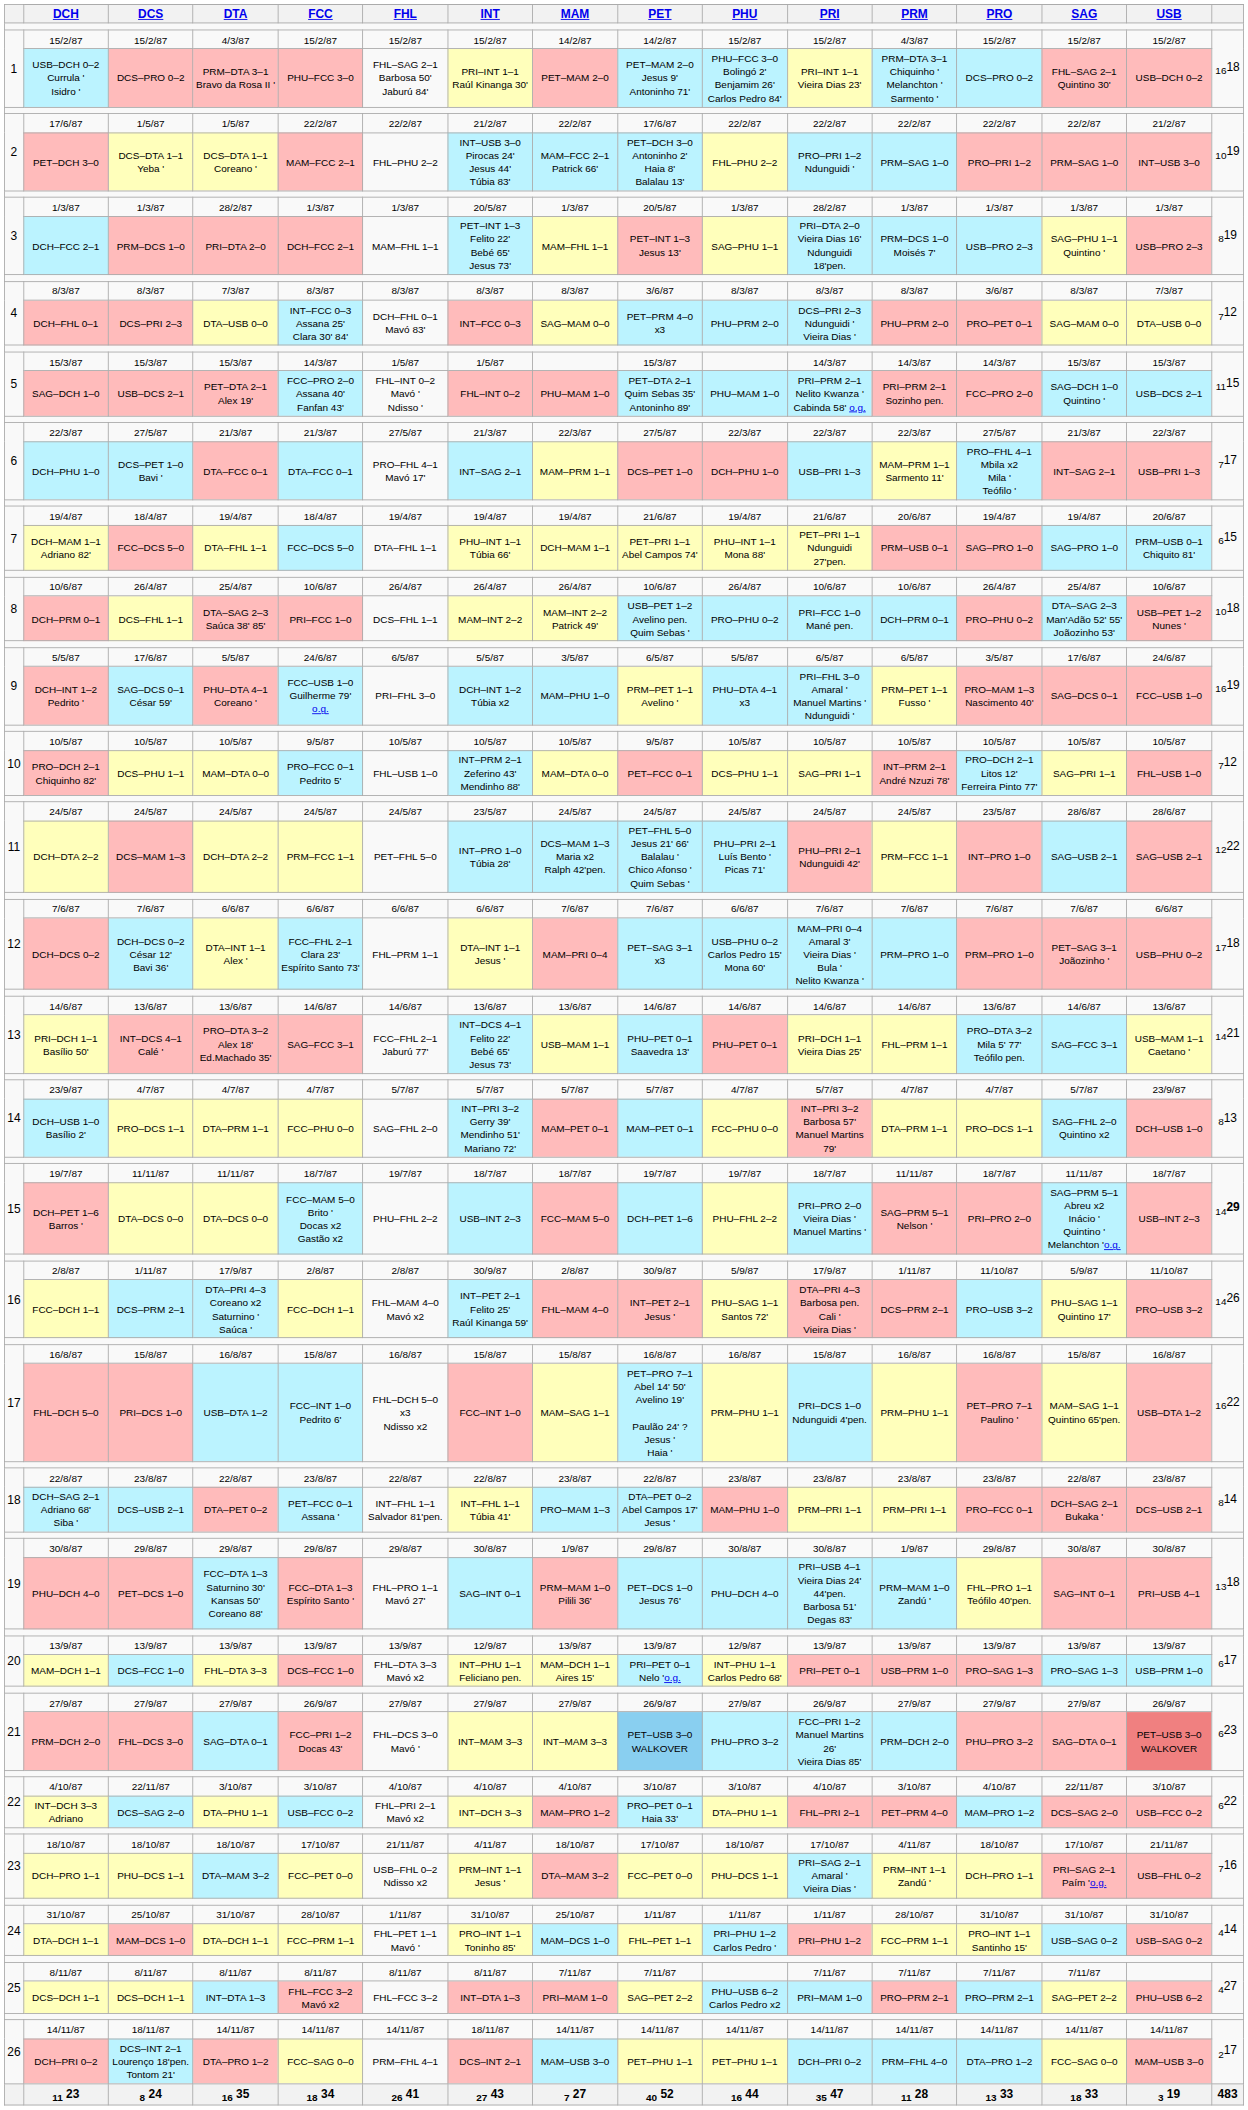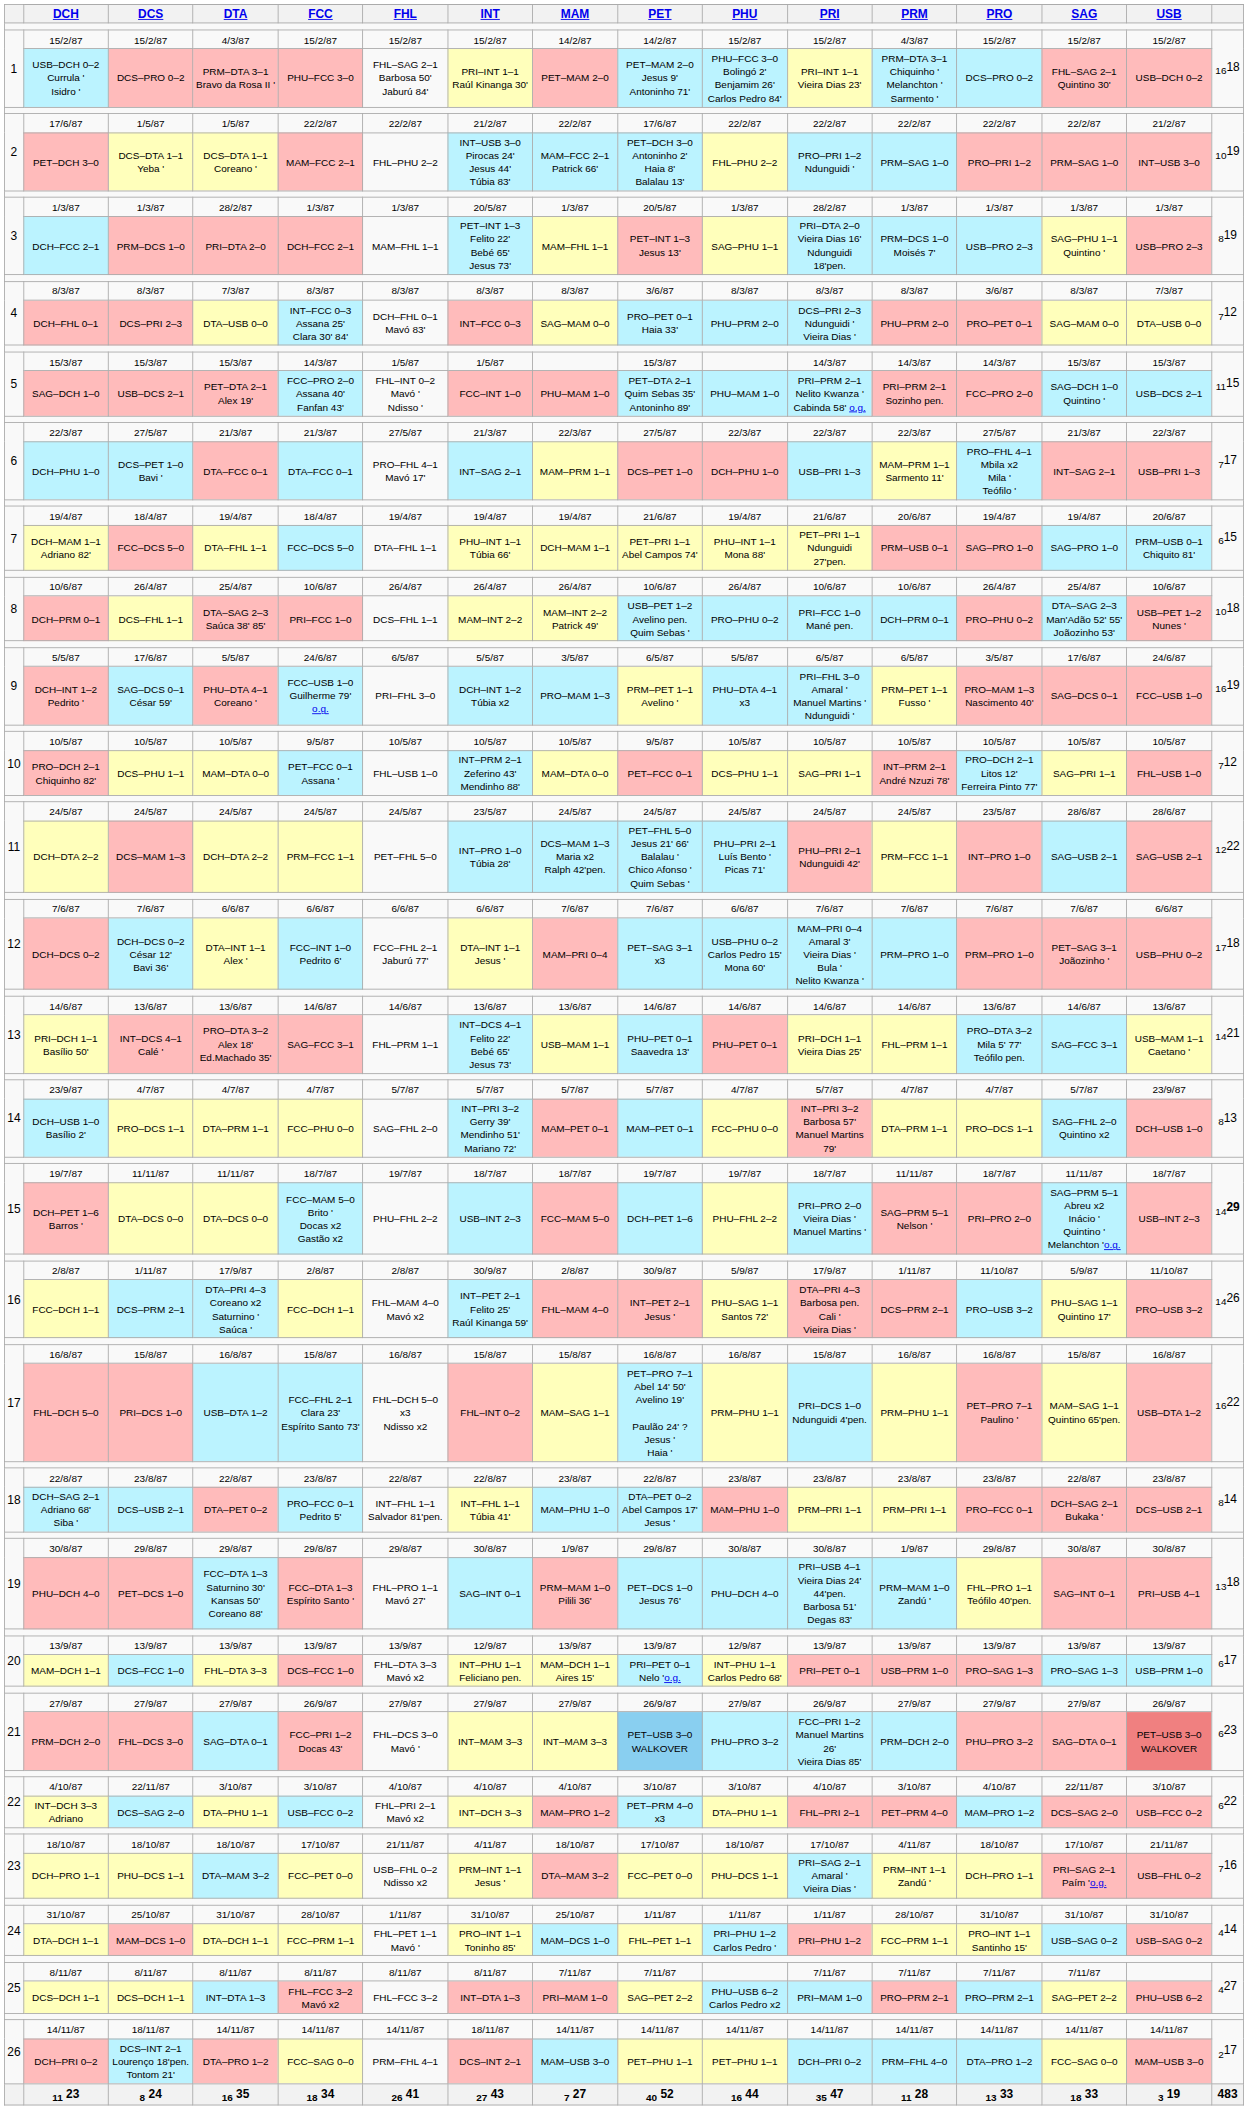DCH–FHL 0–1 | PET: PET–PRM 4–0 x3 -> PRO–PET 0–1 Haia 33'
SAG–DCH 1–0 | INT: FHL–INT 0–2 -> FCC–INT 1–0
DCH–INT 1–2 Pedrito ' | MAM: MAM–PHU 1–0 -> PRO–MAM 1–3
PRO–DCH 2–1 Chiquinho 82' | FCC: PRO–FCC 0–1 Pedrito 5' -> PET–FCC 0–1 Assana '
DCH–DCS 0–2 | FCC: FCC–FHL 2–1 Clara 23' Espírito Santo 73' -> FCC–INT 1–0 Pedrito 6'
DCH–DCS 0–2 | FHL: FHL–PRM 1–1 -> FCC–FHL 2–1 Jaburú 77'
PRI–DCH 1–1 Basílio 50' | FHL: FCC–FHL 2–1 Jaburú 77' -> FHL–PRM 1–1
FHL–DCH 5–0 | FCC: FCC–INT 1–0 Pedrito 6' -> FCC–FHL 2–1 Clara 23' Espírito Santo 73'
FHL–DCH 5–0 | INT: FCC–INT 1–0 -> FHL–INT 0–2
DCH–SAG 2–1 Adriano 68' Siba ' | FCC: PET–FCC 0–1 Assana ' -> PRO–FCC 0–1 Pedrito 5'
DCH–SAG 2–1 Adriano 68' Siba ' | MAM: PRO–MAM 1–3 -> MAM–PHU 1–0
INT–DCH 3–3 Adriano | PET: PRO–PET 0–1 Haia 33' -> PET–PRM 4–0 x3
